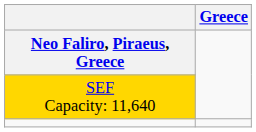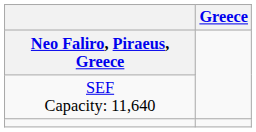SEF Capacity: 11,640 | column 1: gold background -> no background
